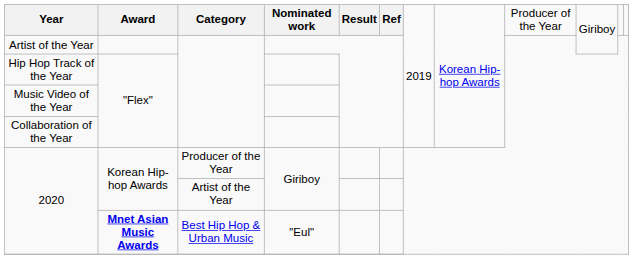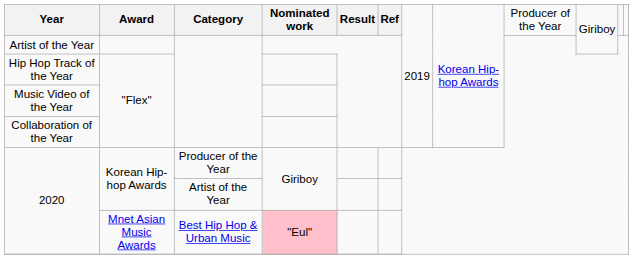2020 / Best Hip Hop & Urban Music | column 2: bold -> normal
2020 / Best Hip Hop & Urban Music | column 4: no background -> pink background
